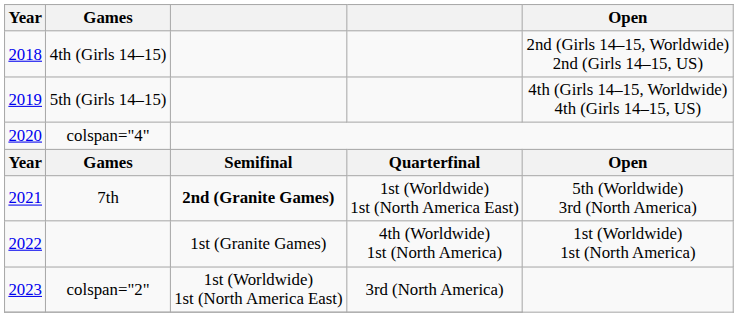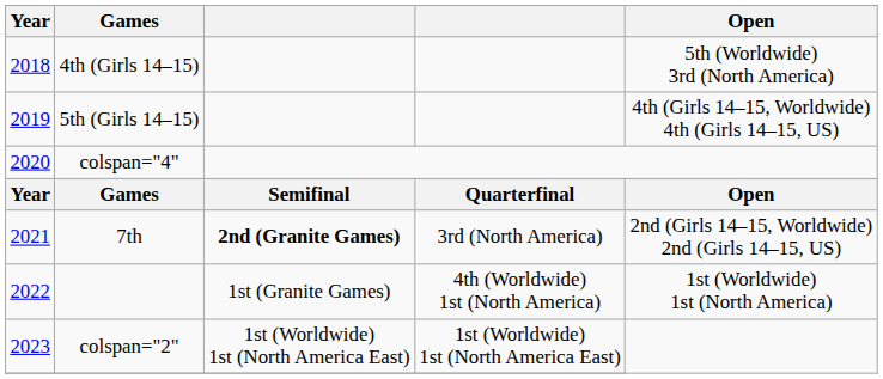4th (Girls 14–15) | Open: 2nd (Girls 14–15, Worldwide) 2nd (Girls 14–15, US) -> 5th (Worldwide) 3rd (North America)
7th | column 4: 1st (Worldwide) 1st (North America East) -> 3rd (North America)
7th | Open: 5th (Worldwide) 3rd (North America) -> 2nd (Girls 14–15, Worldwide) 2nd (Girls 14–15, US)
colspan="2" | column 4: 3rd (North America) -> 1st (Worldwide) 1st (North America East)
